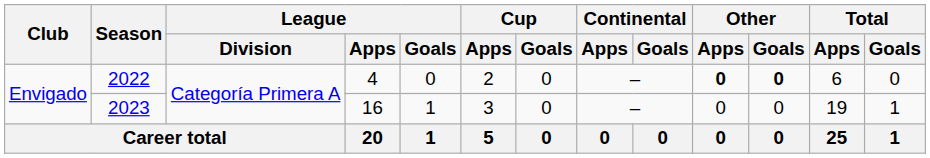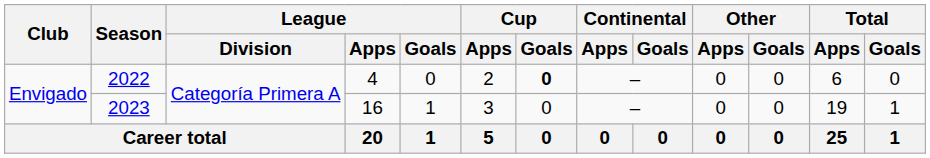2022 | Cup / Goals: normal -> bold
2022 | Other / Apps: bold -> normal
2022 | Other / Goals: bold -> normal
